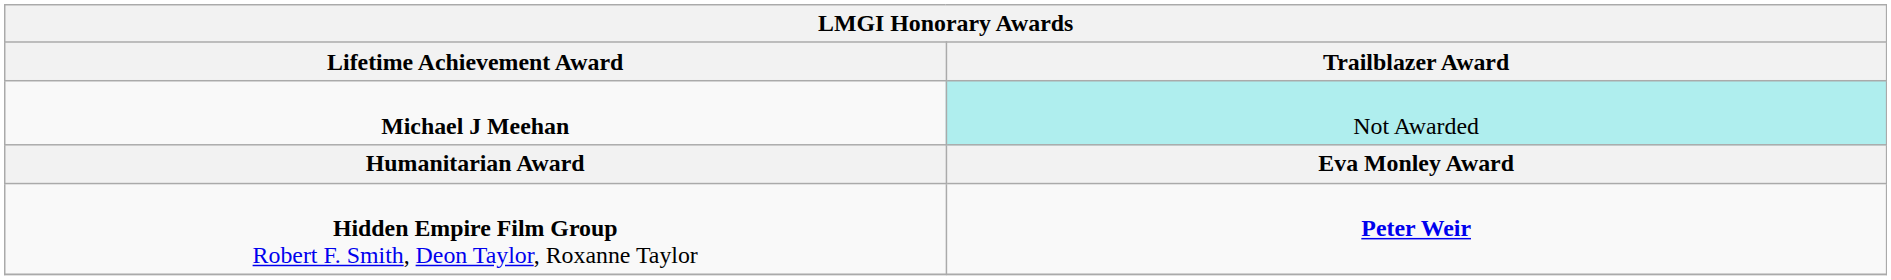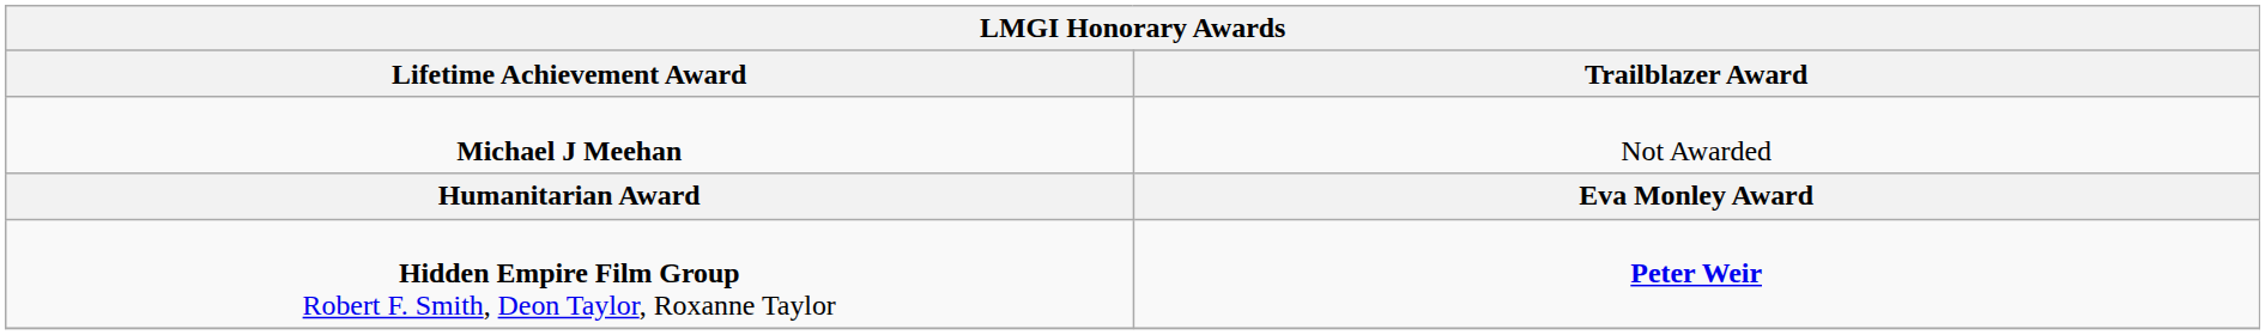Michael J Meehan | Trailblazer Award: paleturquoise background -> no background
